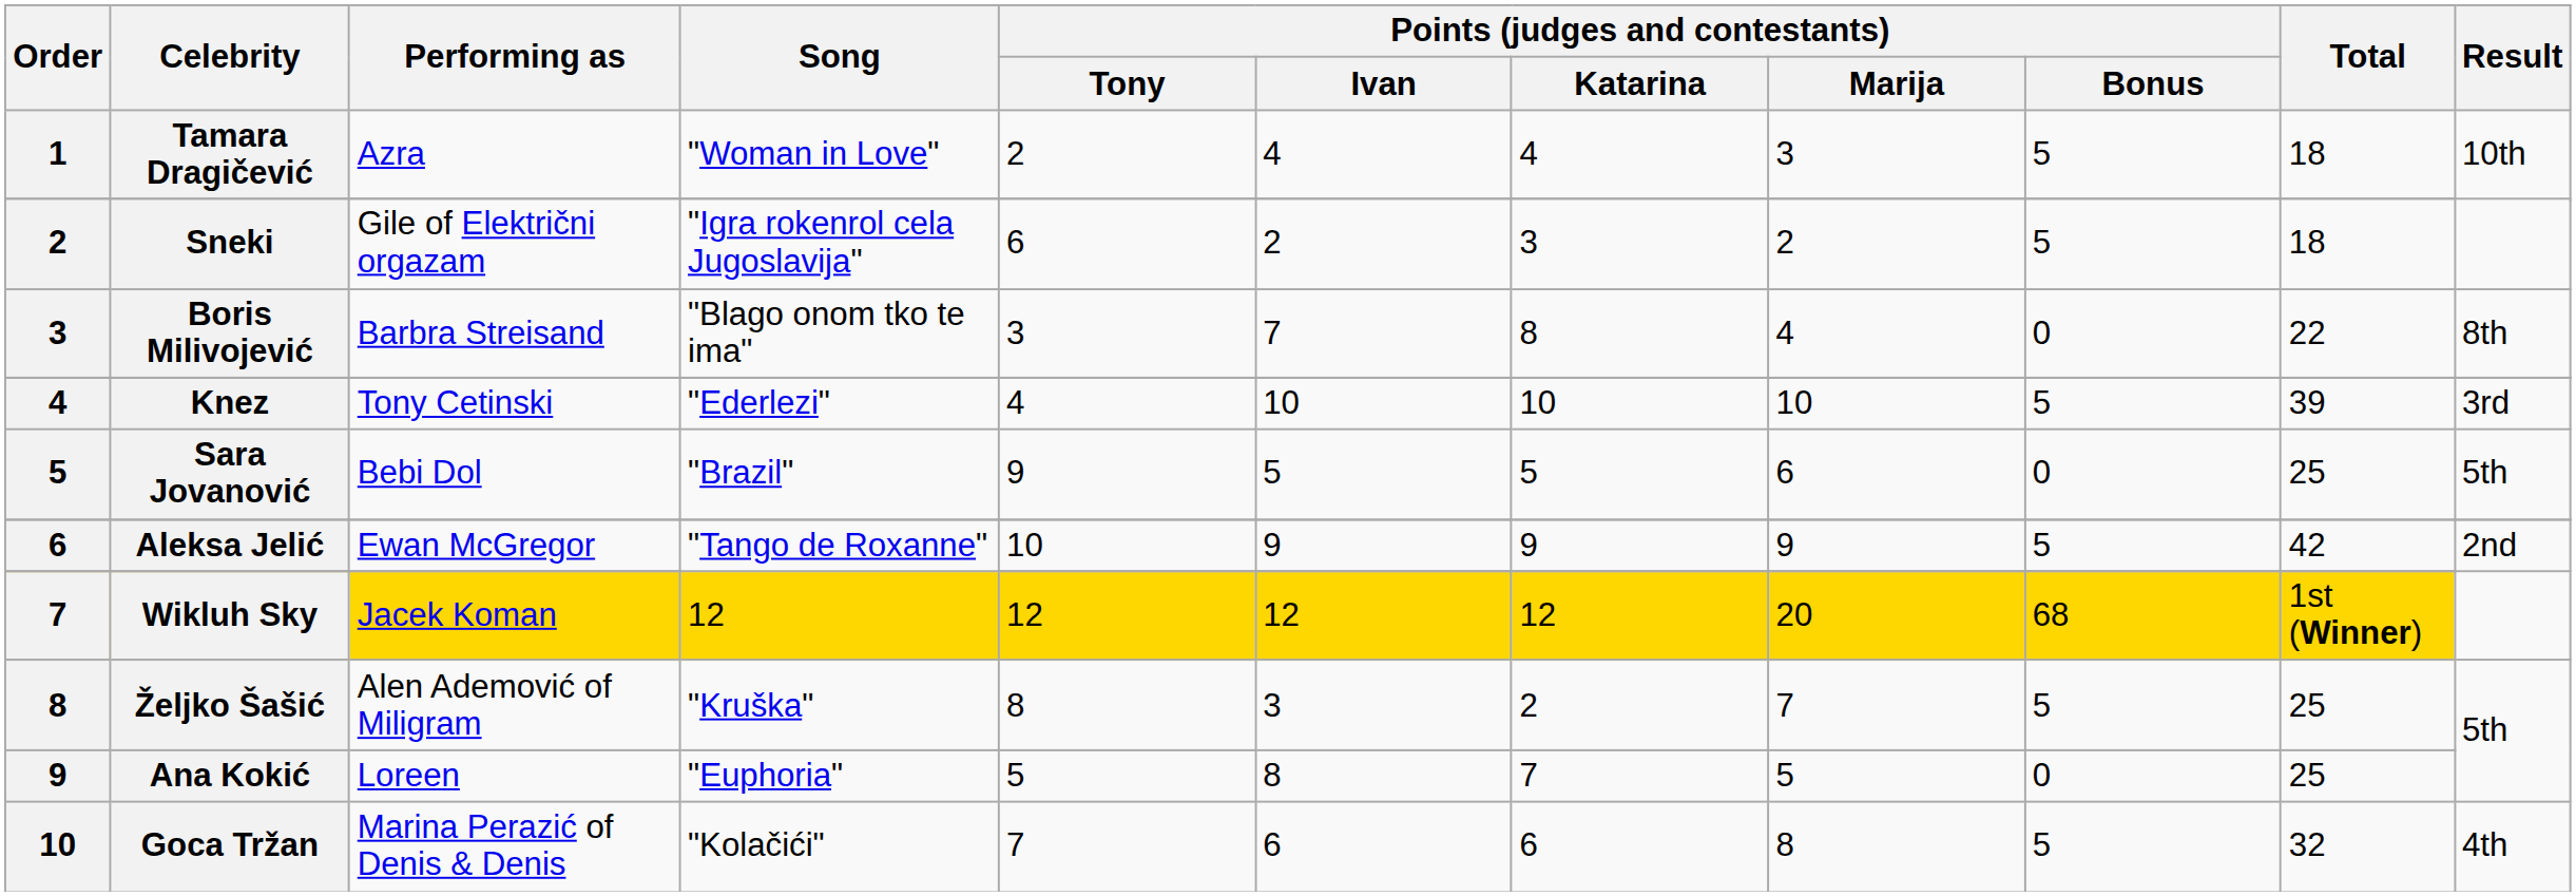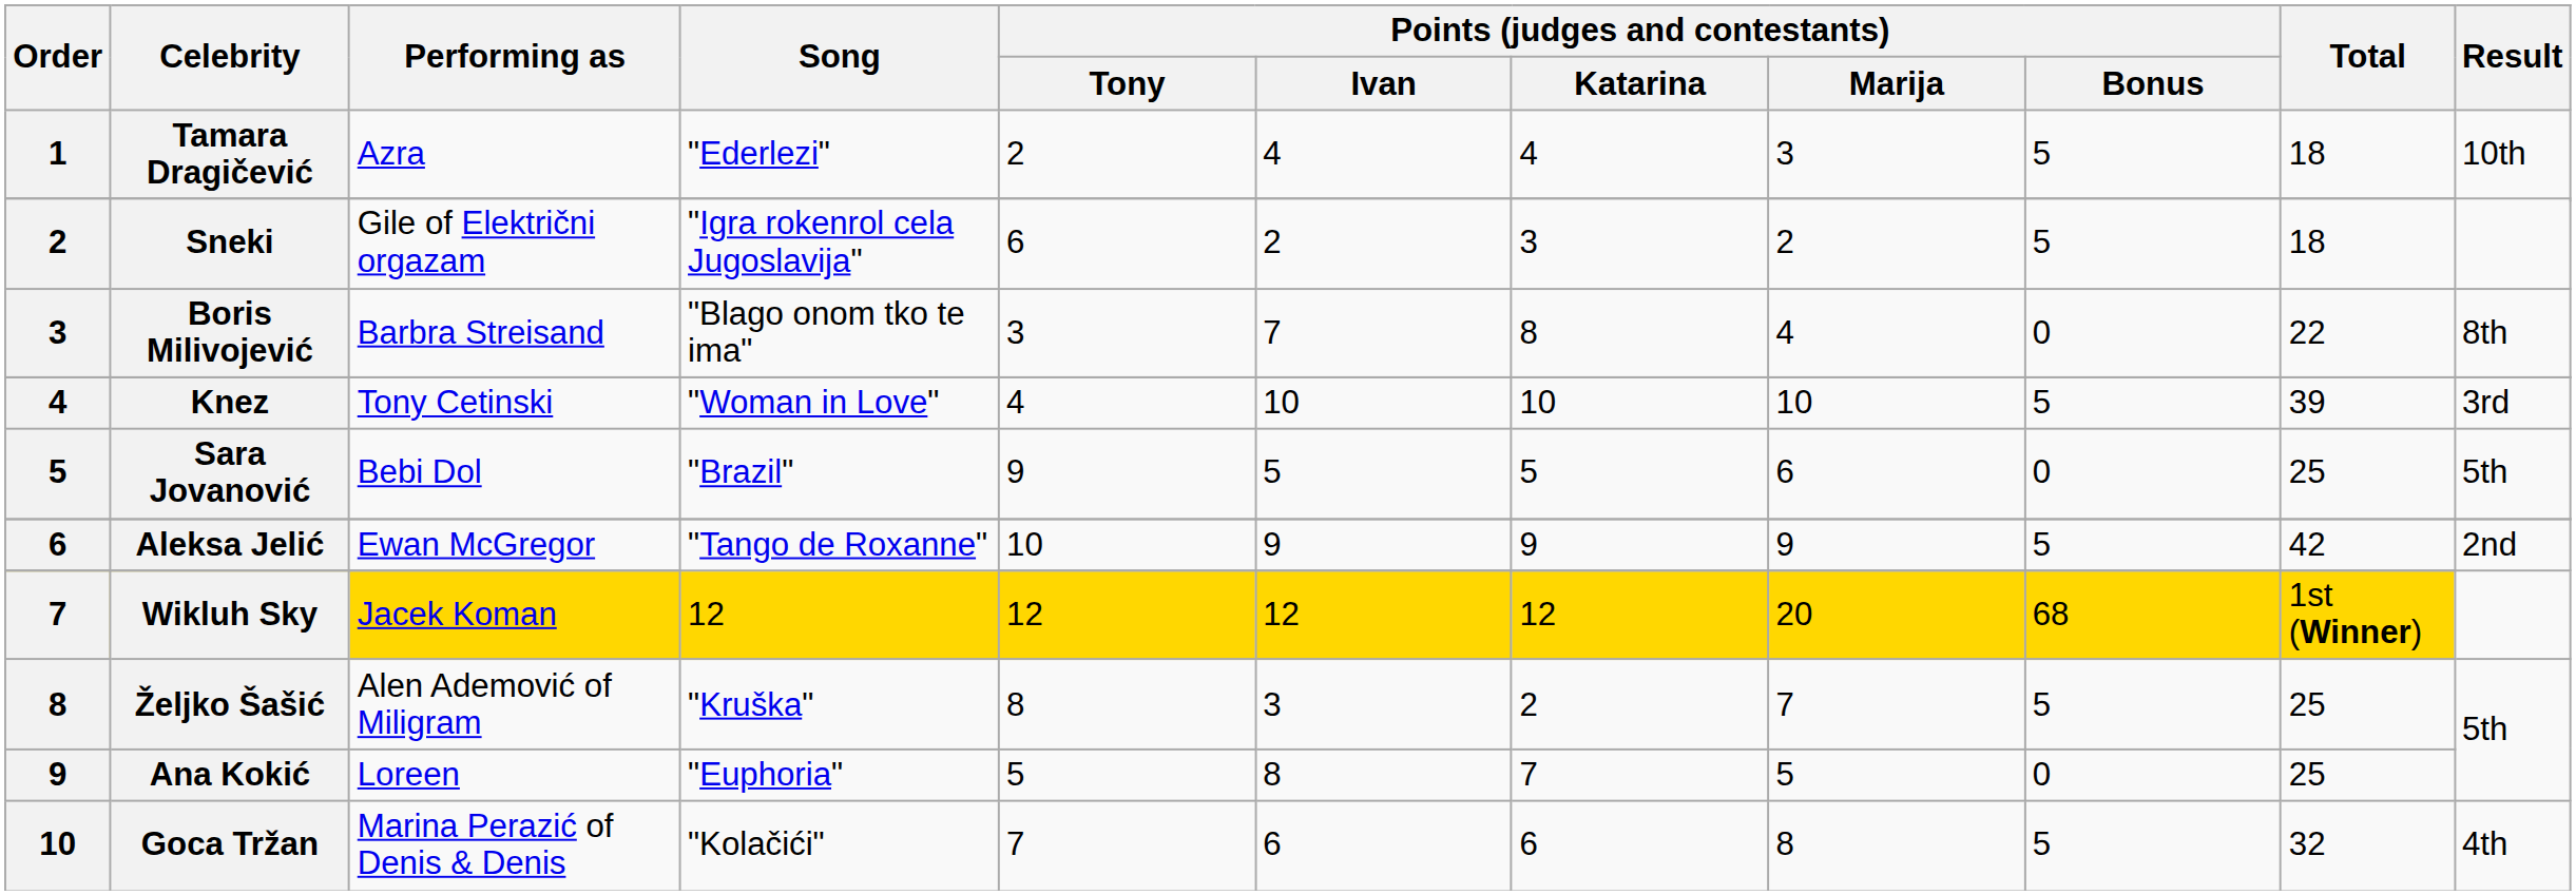Tamara Dragičević | Song: "Woman in Love" -> "Ederlezi"
Knez | Song: "Ederlezi" -> "Woman in Love"
